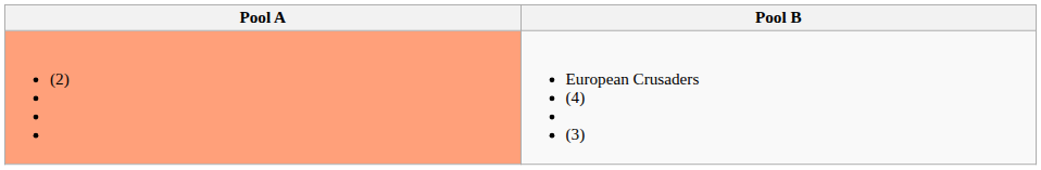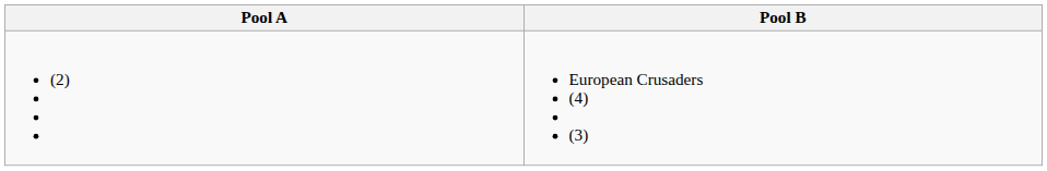European Crusaders (4) (3) | Pool A: lightsalmon background -> no background
